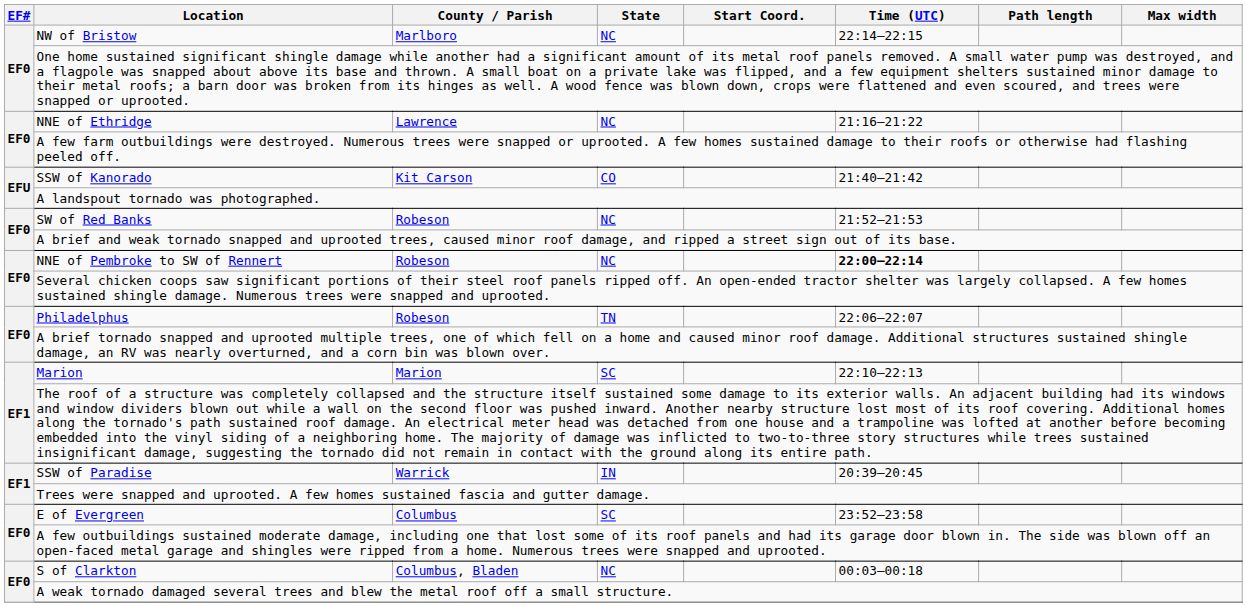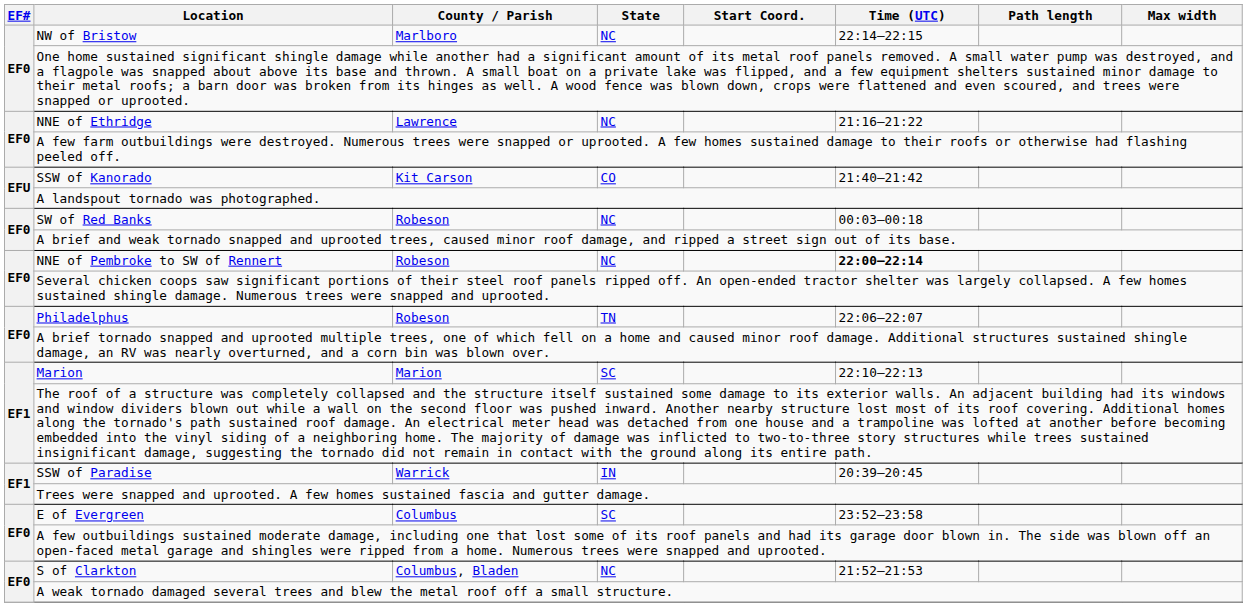SW of Red Banks | Time (UTC): 21:52–21:53 -> 00:03–00:18
S of Clarkton | Time (UTC): 00:03–00:18 -> 21:52–21:53
